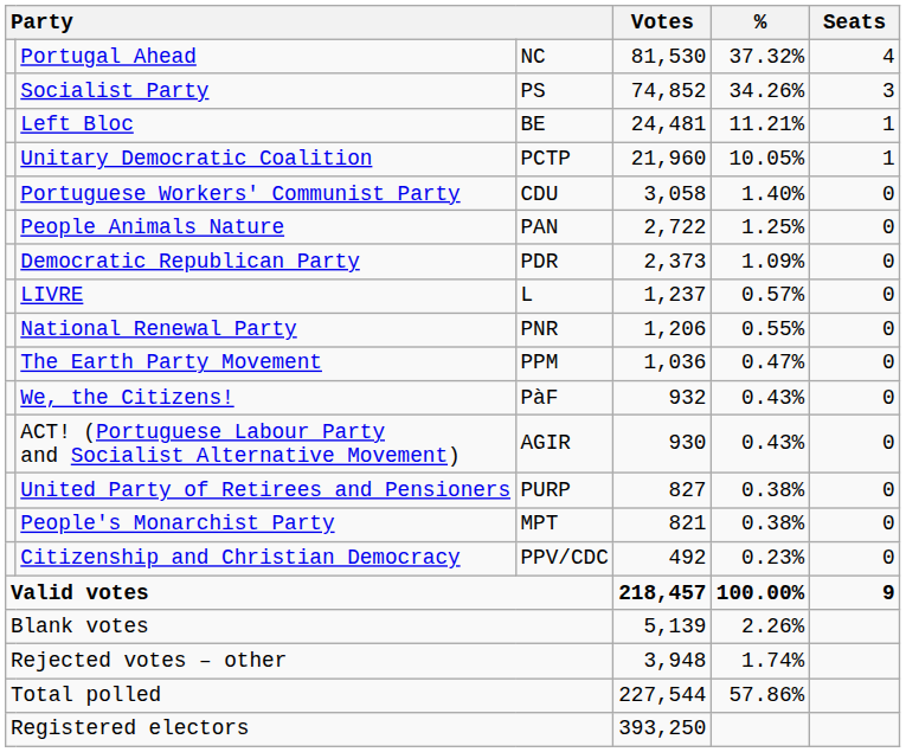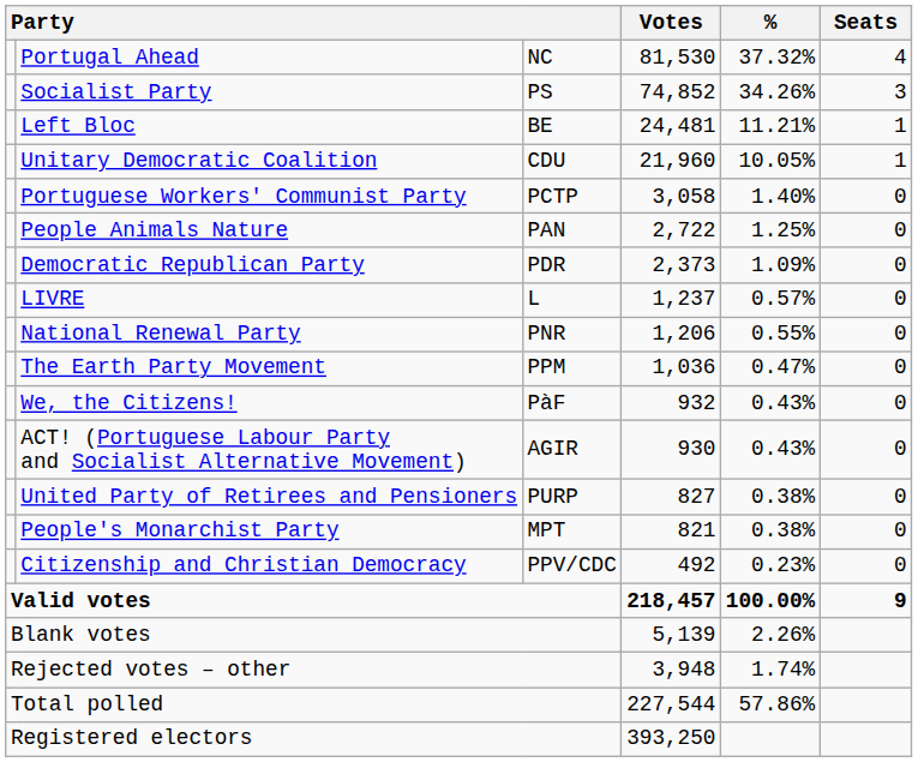Unitary Democratic Coalition | column 3: PCTP -> CDU
Portuguese Workers' Communist Party | column 3: CDU -> PCTP
